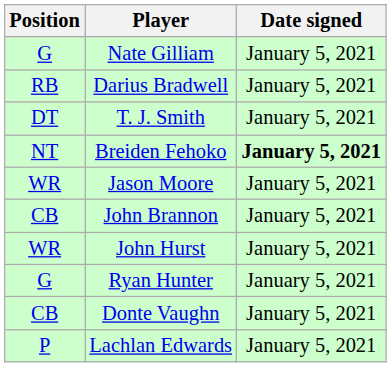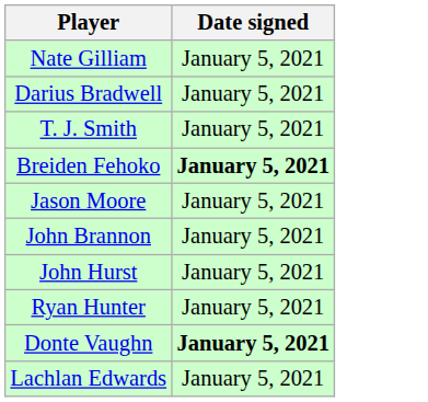- column: Position | G | RB | DT | NT | WR | CB | WR | G | CB | P
Donte Vaughn | Date signed: normal -> bold
